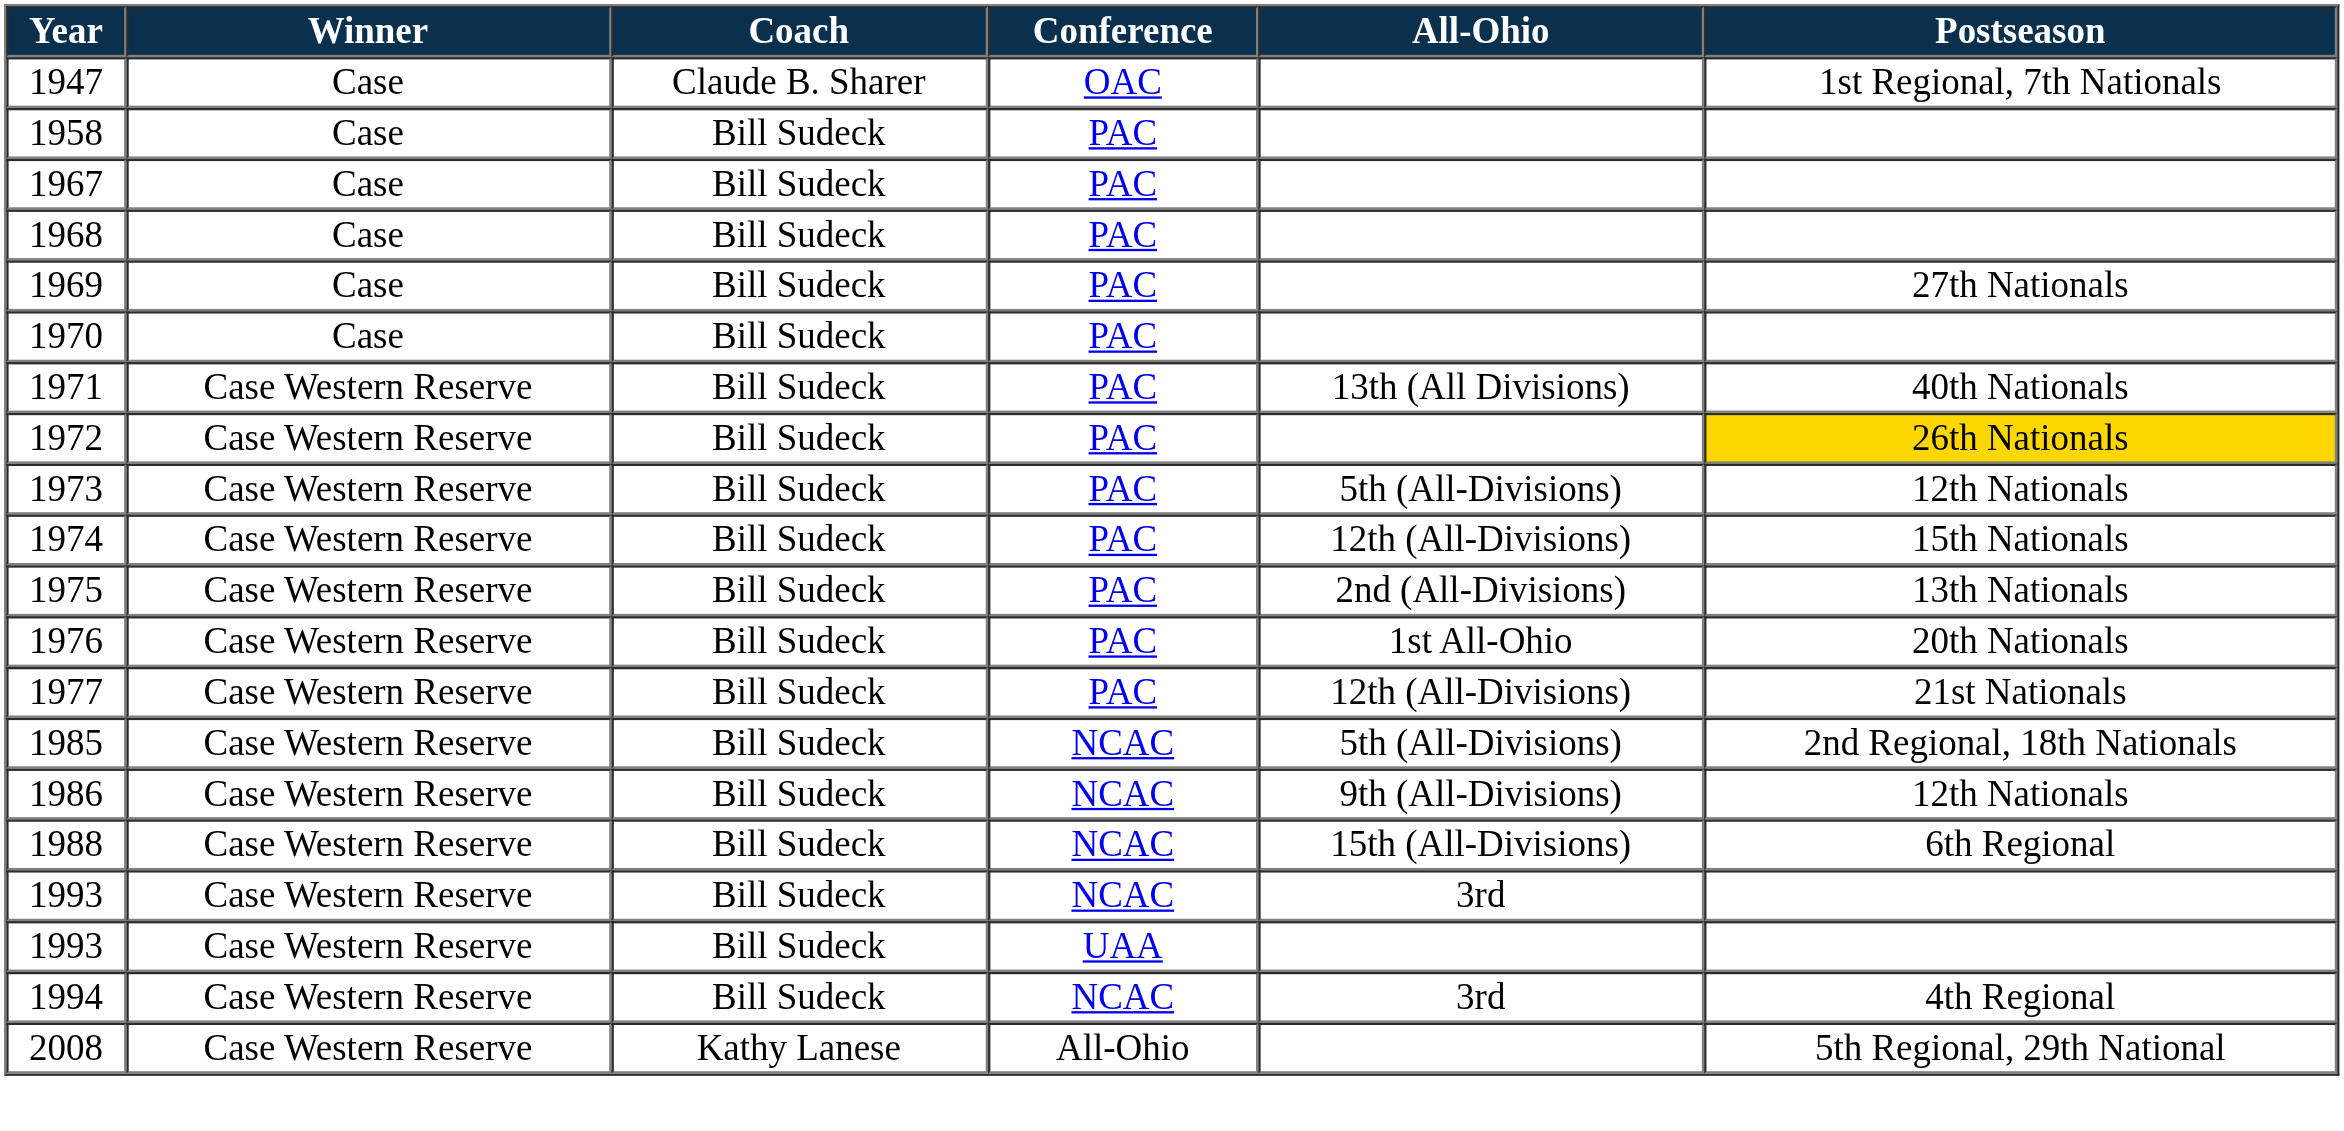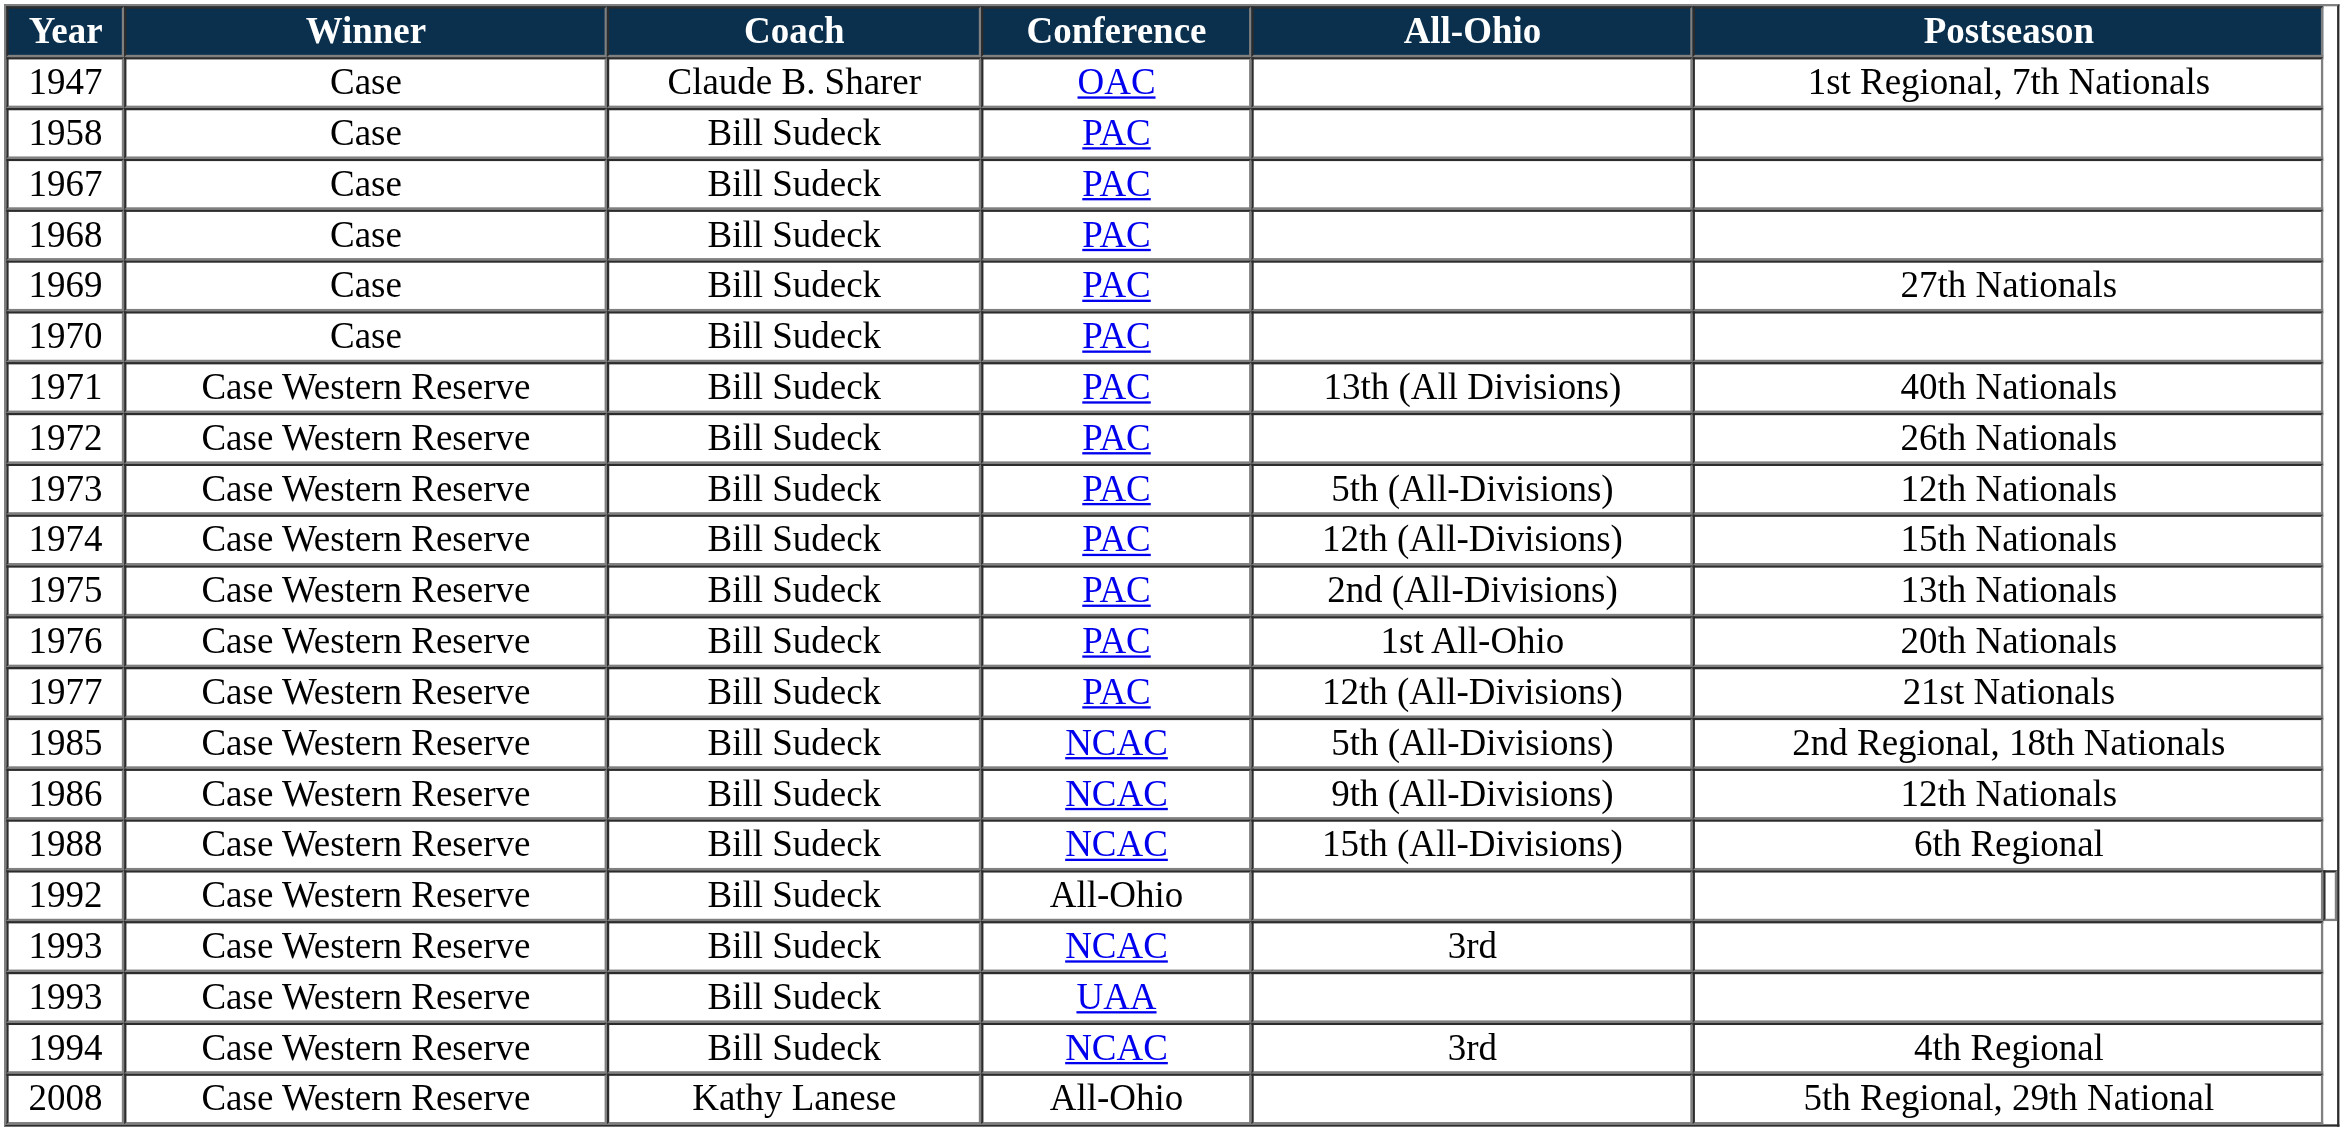1972 | Postseason: gold background -> no background
+ row: 1992 | Case Western Reserve | Bill Sudeck | All-Ohio
